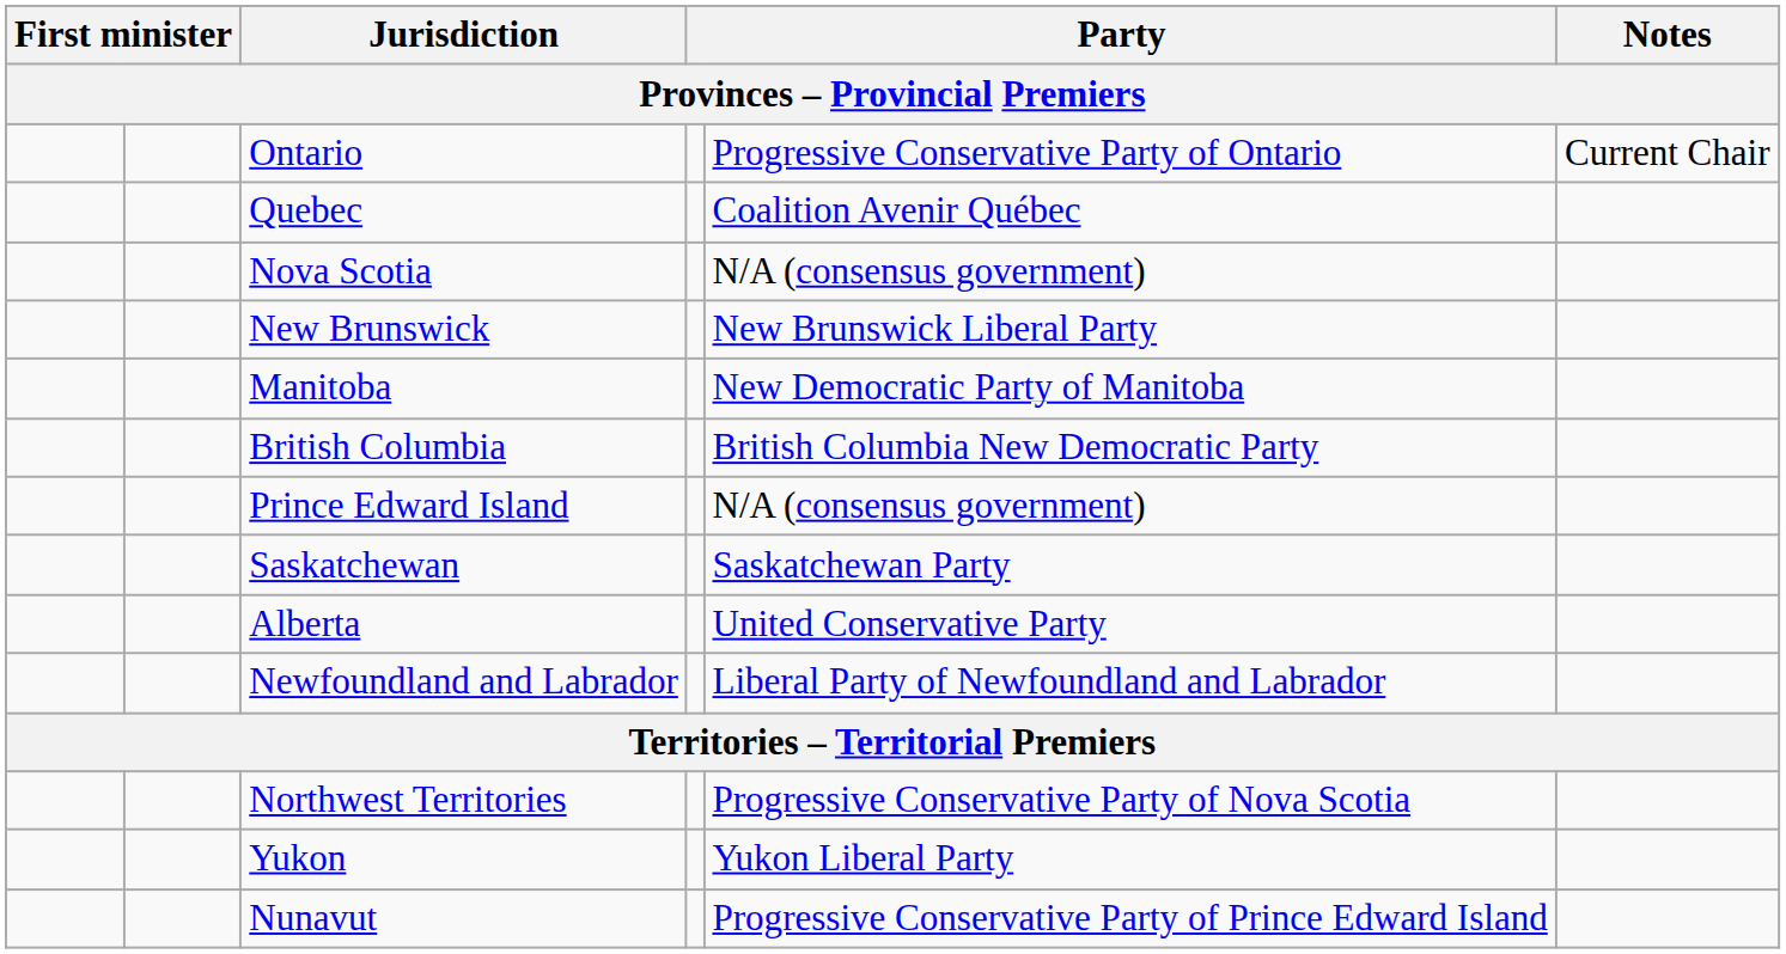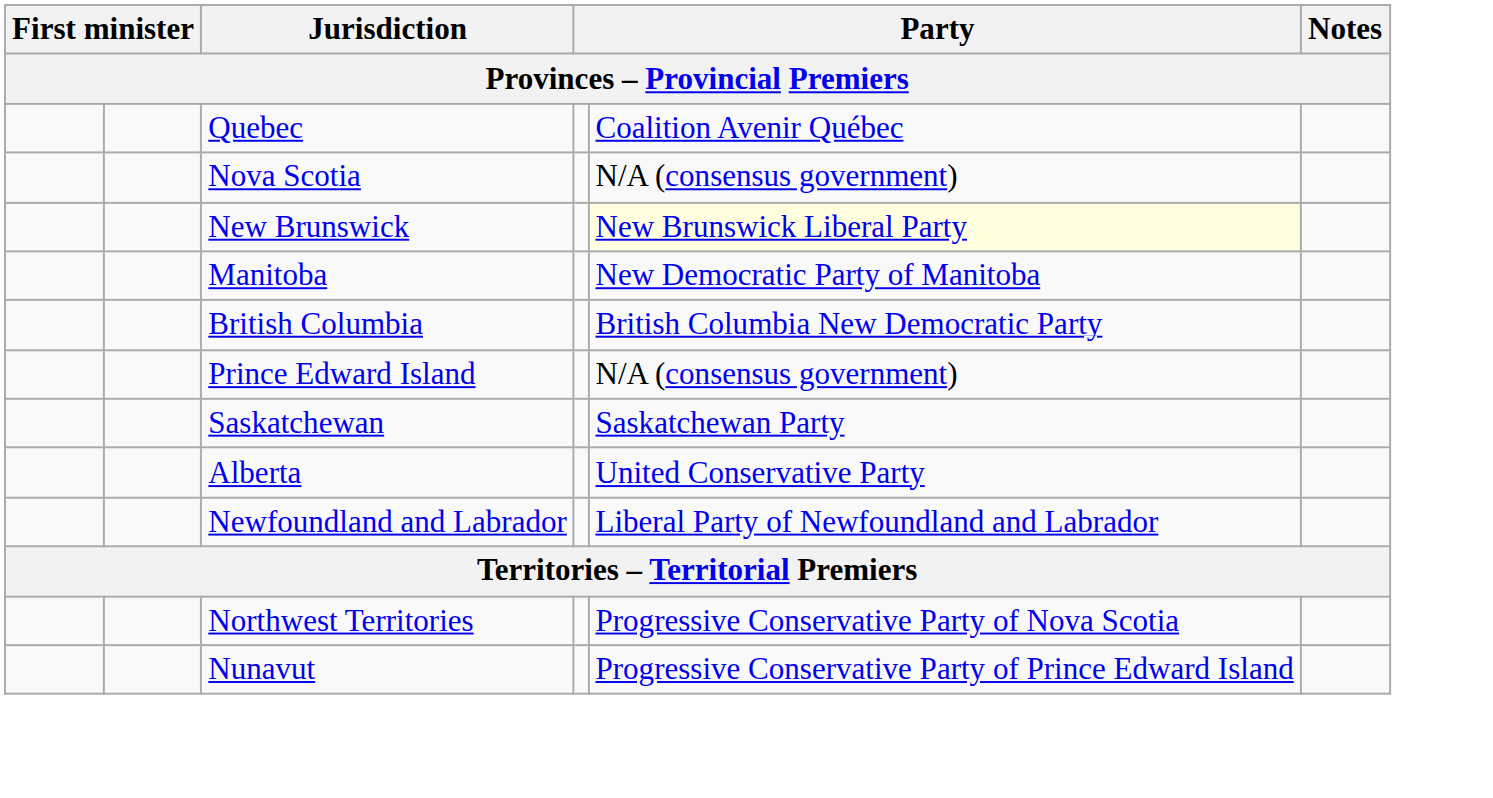- row: Ontario | Progressive Conservative Party of Ontario | Current Chair
New Brunswick | column 5: no background -> lightyellow background
- row: Yukon | Yukon Liberal Party
